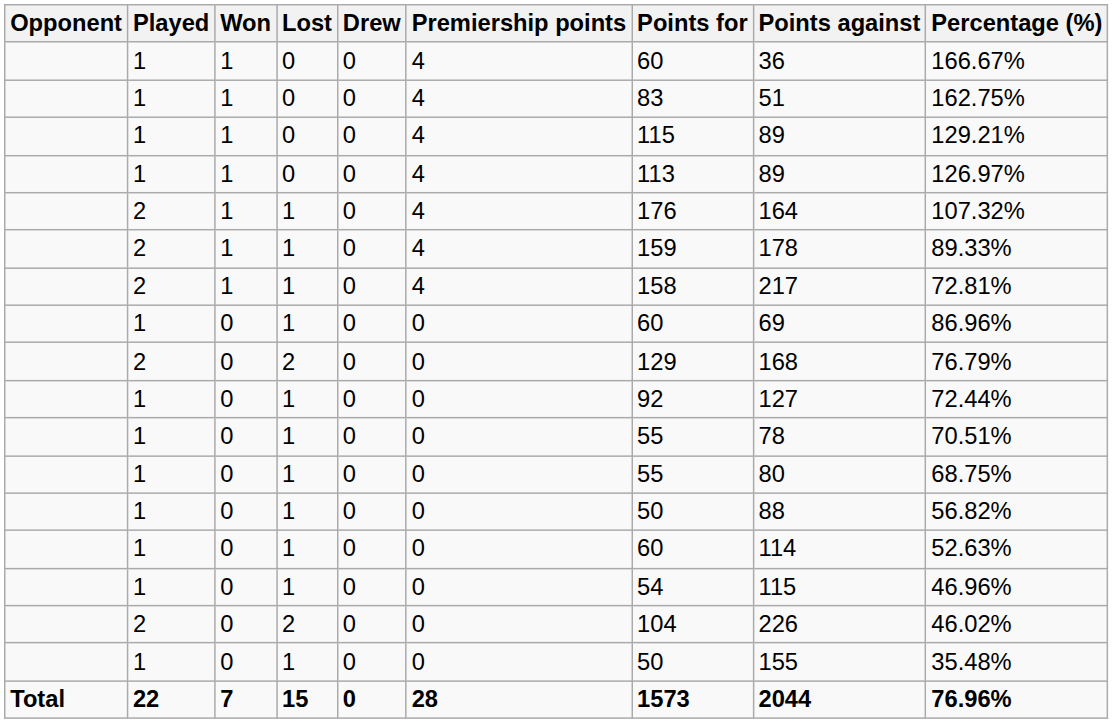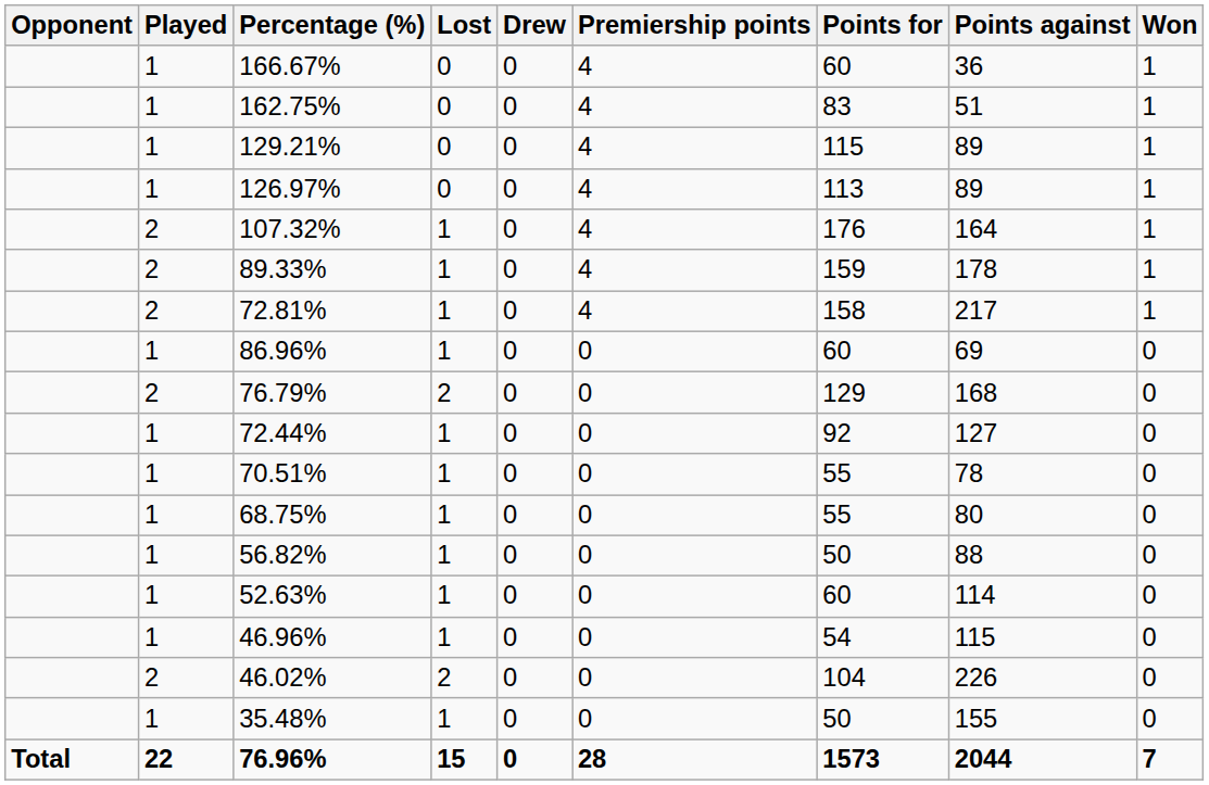columns swapped: Won <-> Percentage (%)
